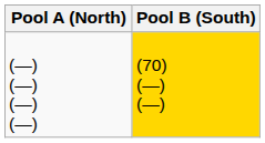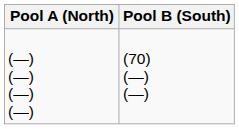(—) (—) (—) (—) | Pool B (South): gold background -> no background
